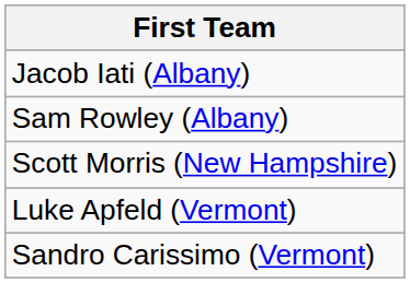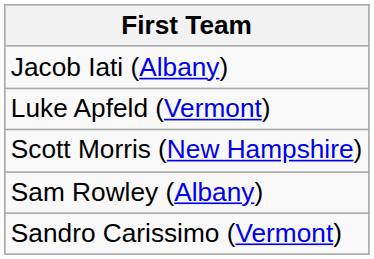row 3 | column 1: Sam Rowley (Albany) -> Luke Apfeld (Vermont)
row 5 | column 1: Luke Apfeld (Vermont) -> Sam Rowley (Albany)
